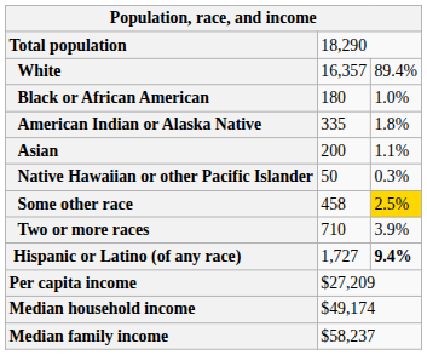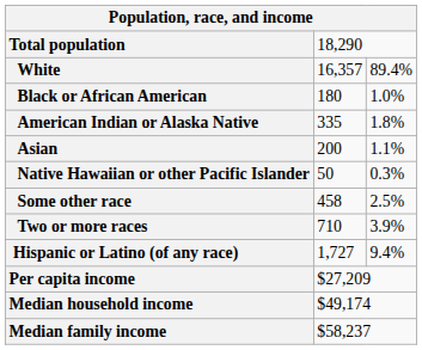Some other race | column 3: gold background -> no background
Hispanic or Latino (of any race) | column 3: bold -> normal
